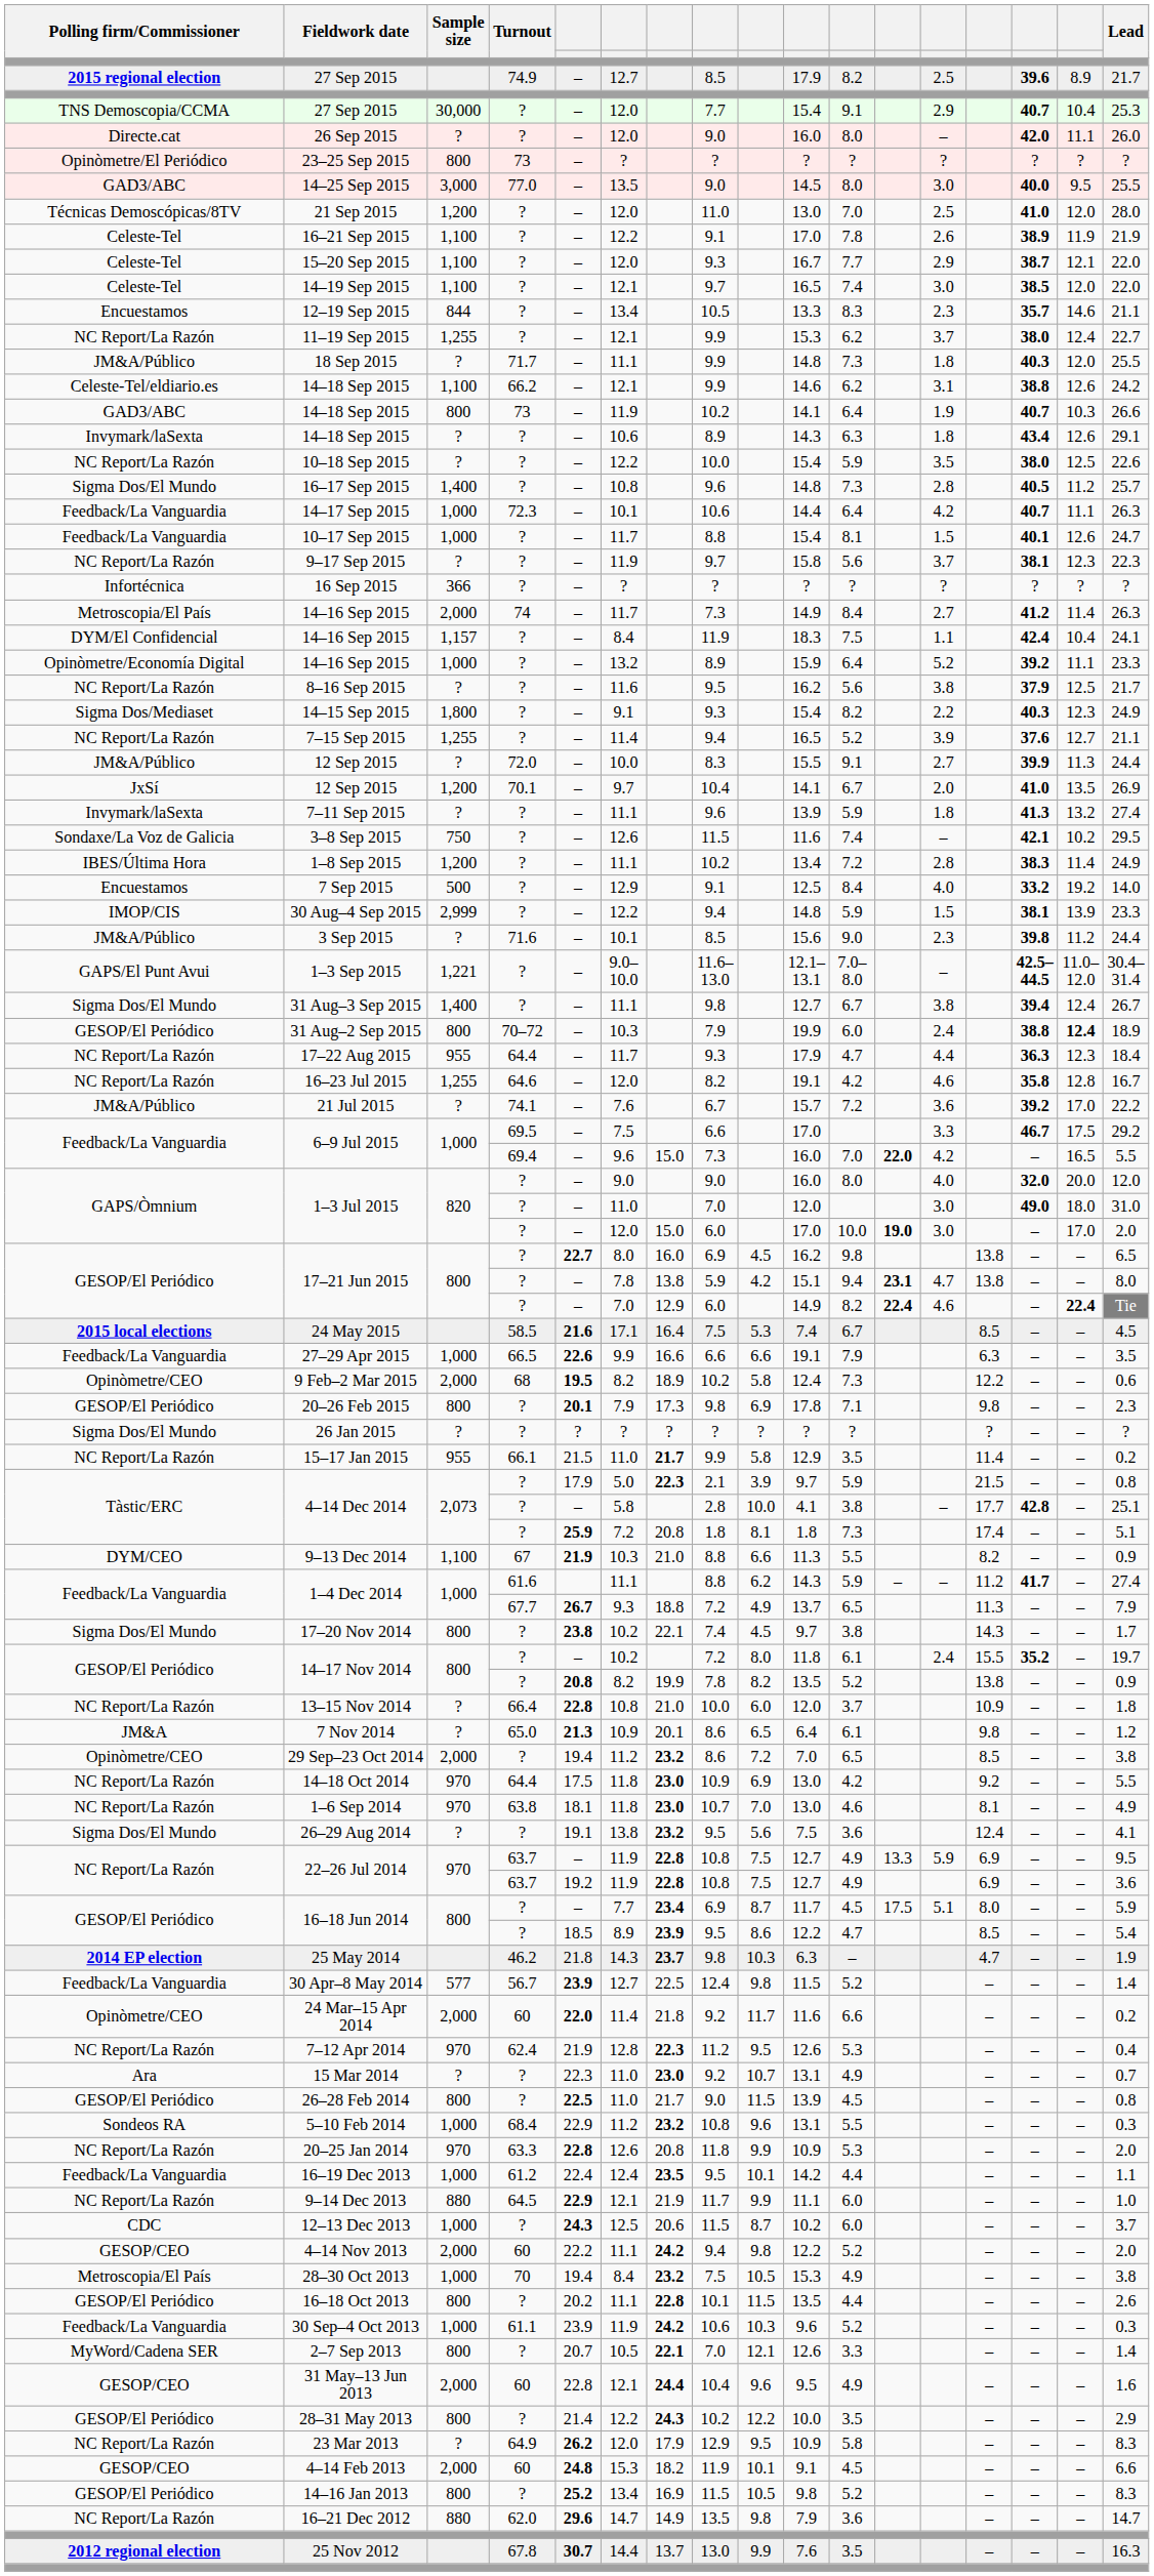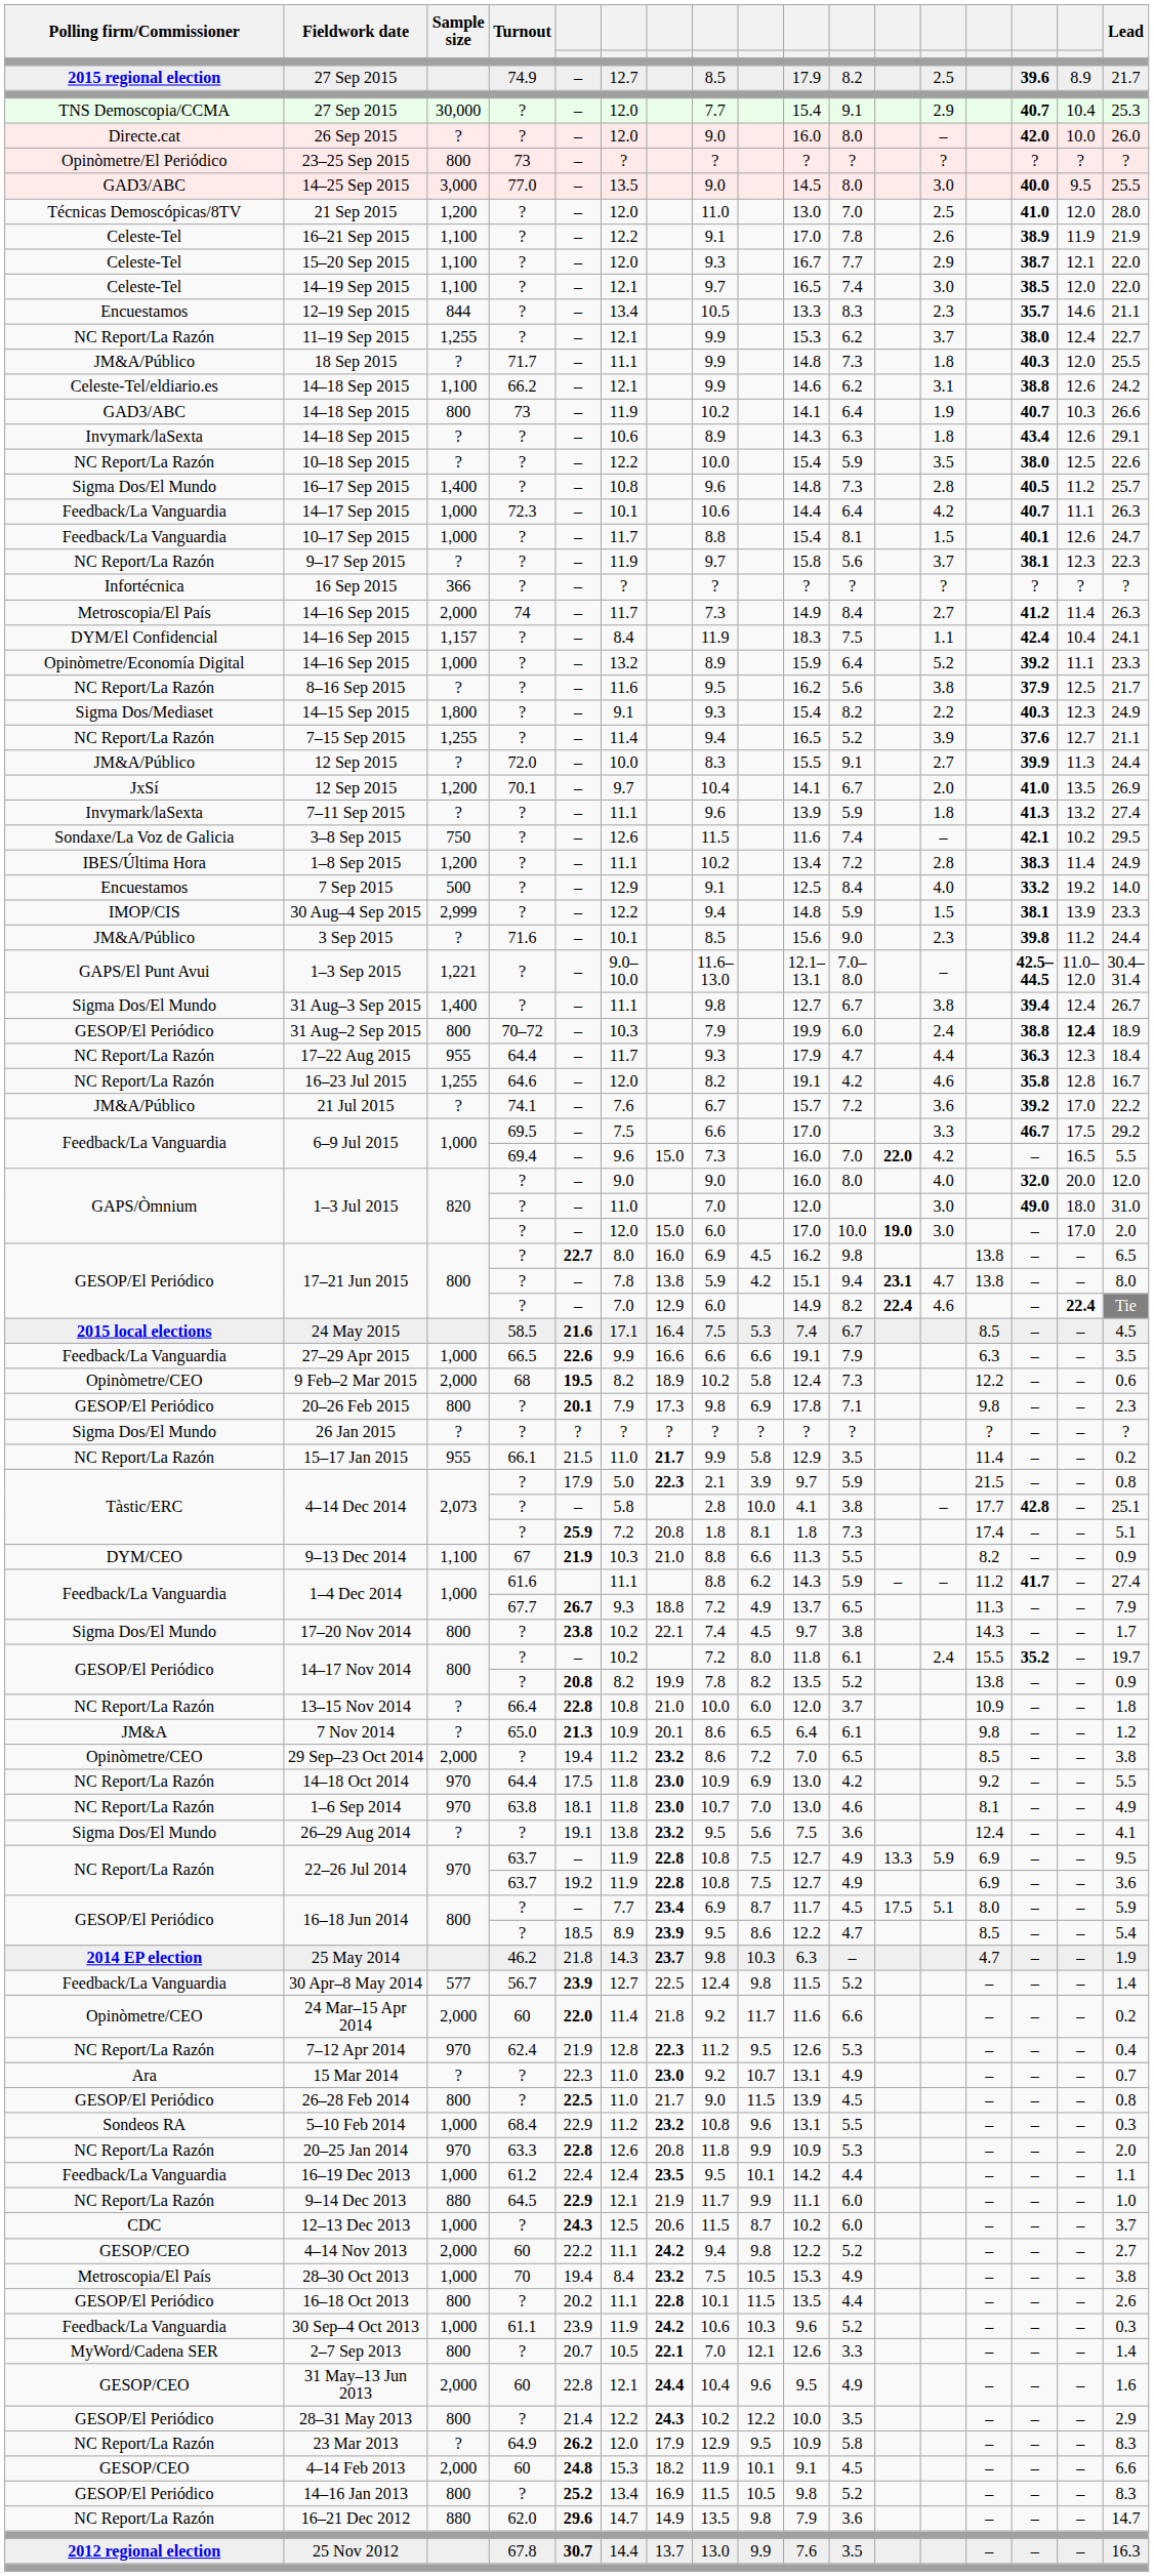26 Sep 2015 | column 16: 11.1 -> 10.0
4–14 Nov 2013 | Lead: 2.0 -> 2.7
